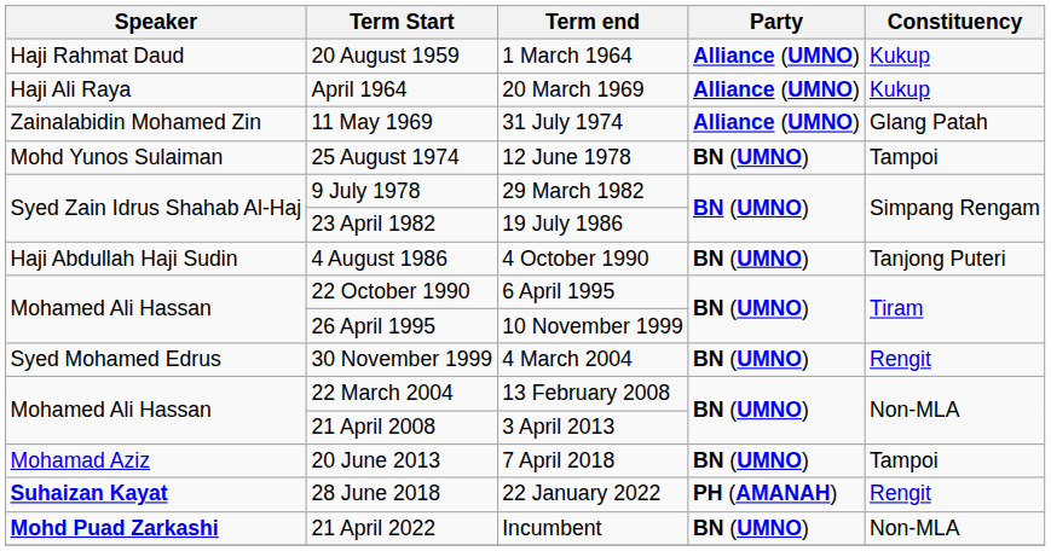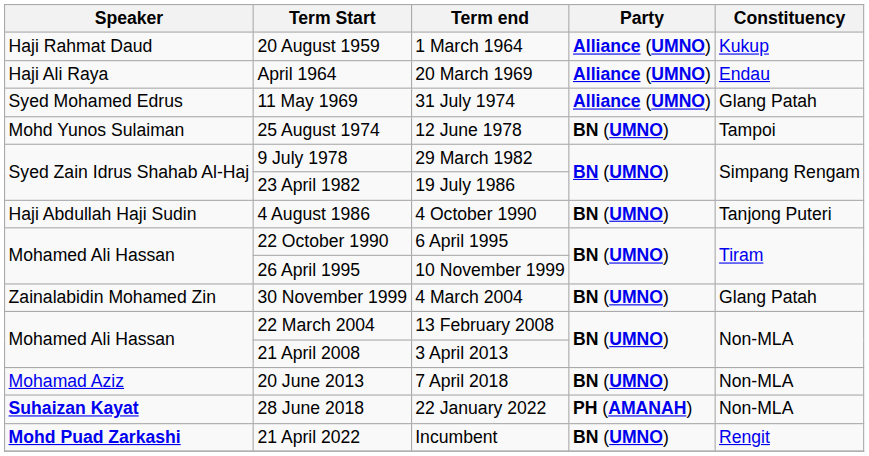April 1964 | Constituency: Kukup -> Endau
11 May 1969 | Speaker: Zainalabidin Mohamed Zin -> Syed Mohamed Edrus
30 November 1999 | Speaker: Syed Mohamed Edrus -> Zainalabidin Mohamed Zin
30 November 1999 | Constituency: Rengit -> Glang Patah
20 June 2013 | Constituency: Tampoi -> Non-MLA
28 June 2018 | Constituency: Rengit -> Non-MLA
21 April 2022 | Constituency: Non-MLA -> Rengit
